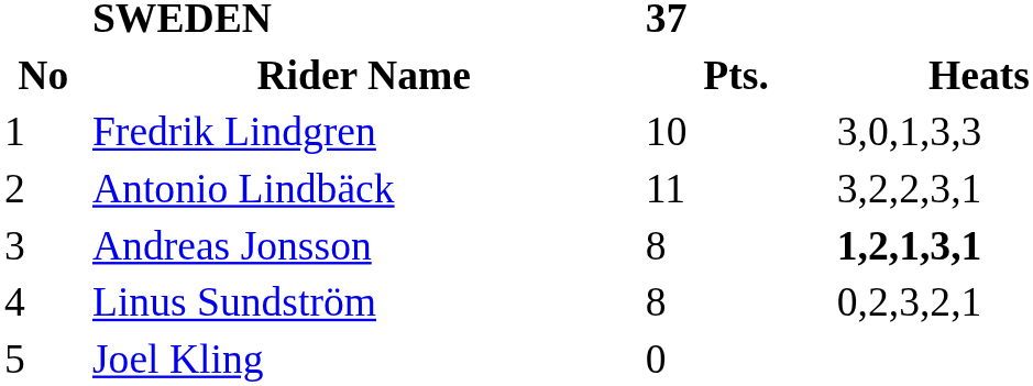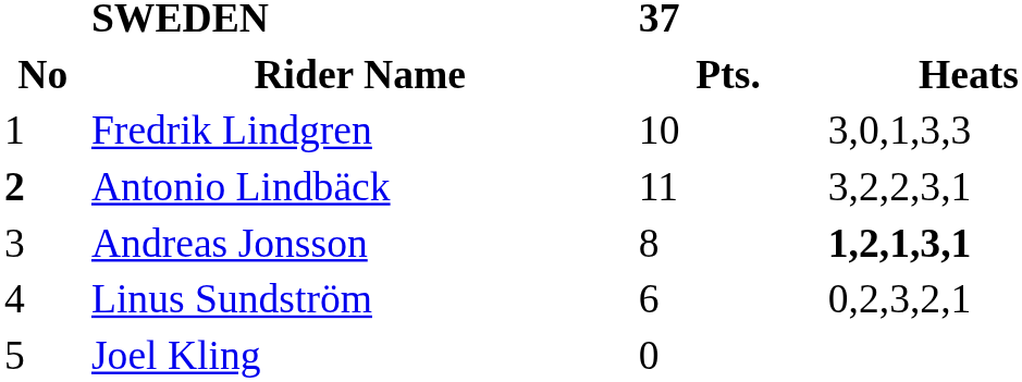Antonio Lindbäck | No: normal -> bold
Linus Sundström | 37 / Pts.: 8 -> 6
